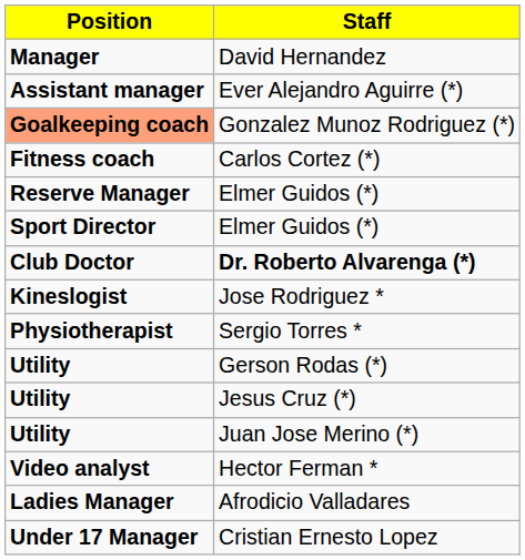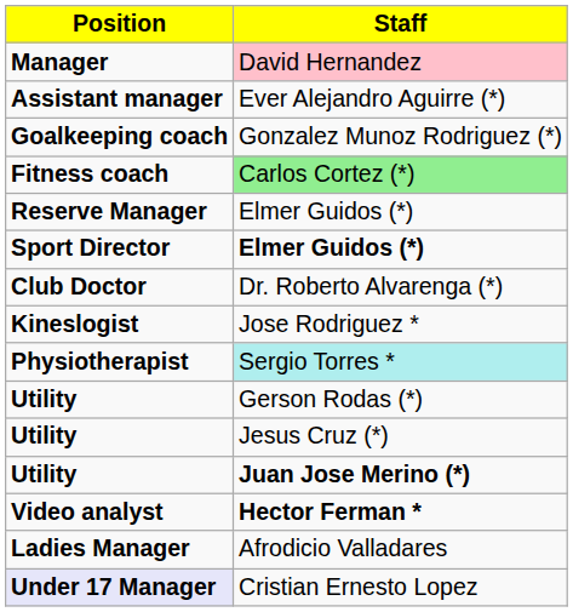row 2 | Staff: no background -> pink background
row 4 | Position: lightsalmon background -> no background
row 5 | Staff: no background -> lightgreen background
row 7 | Staff: normal -> bold
row 8 | Staff: bold -> normal
row 10 | Staff: no background -> paleturquoise background
row 13 | Staff: normal -> bold
row 14 | Staff: normal -> bold
row 16 | Position: no background -> lavender background
